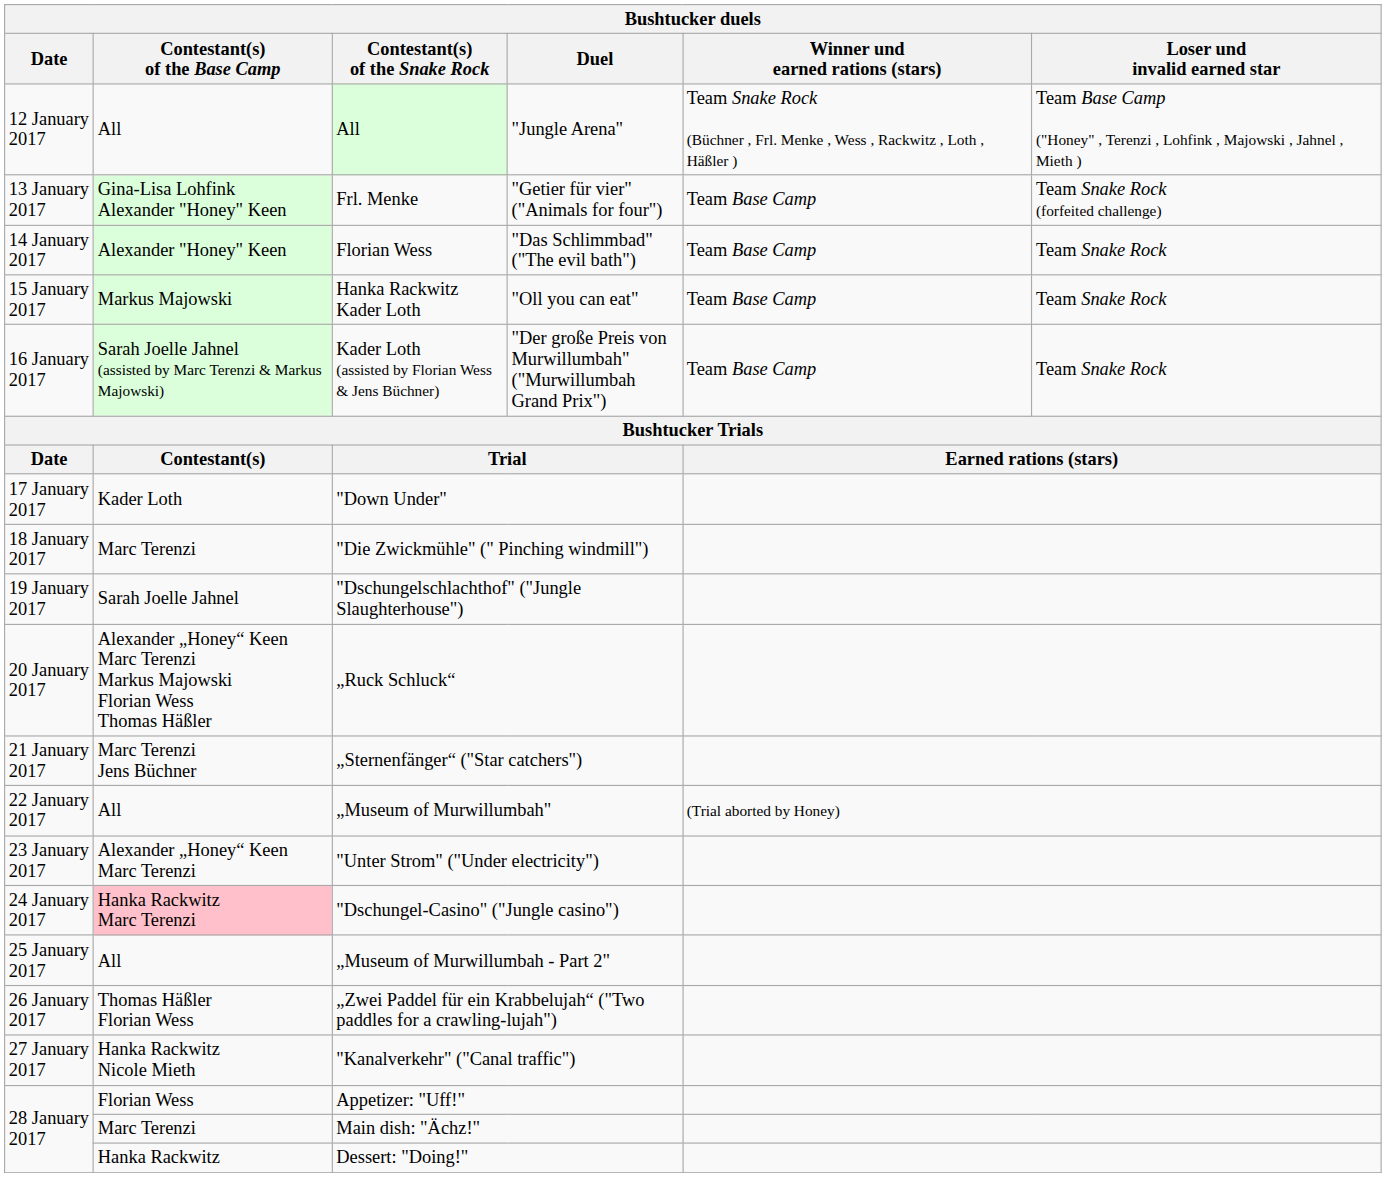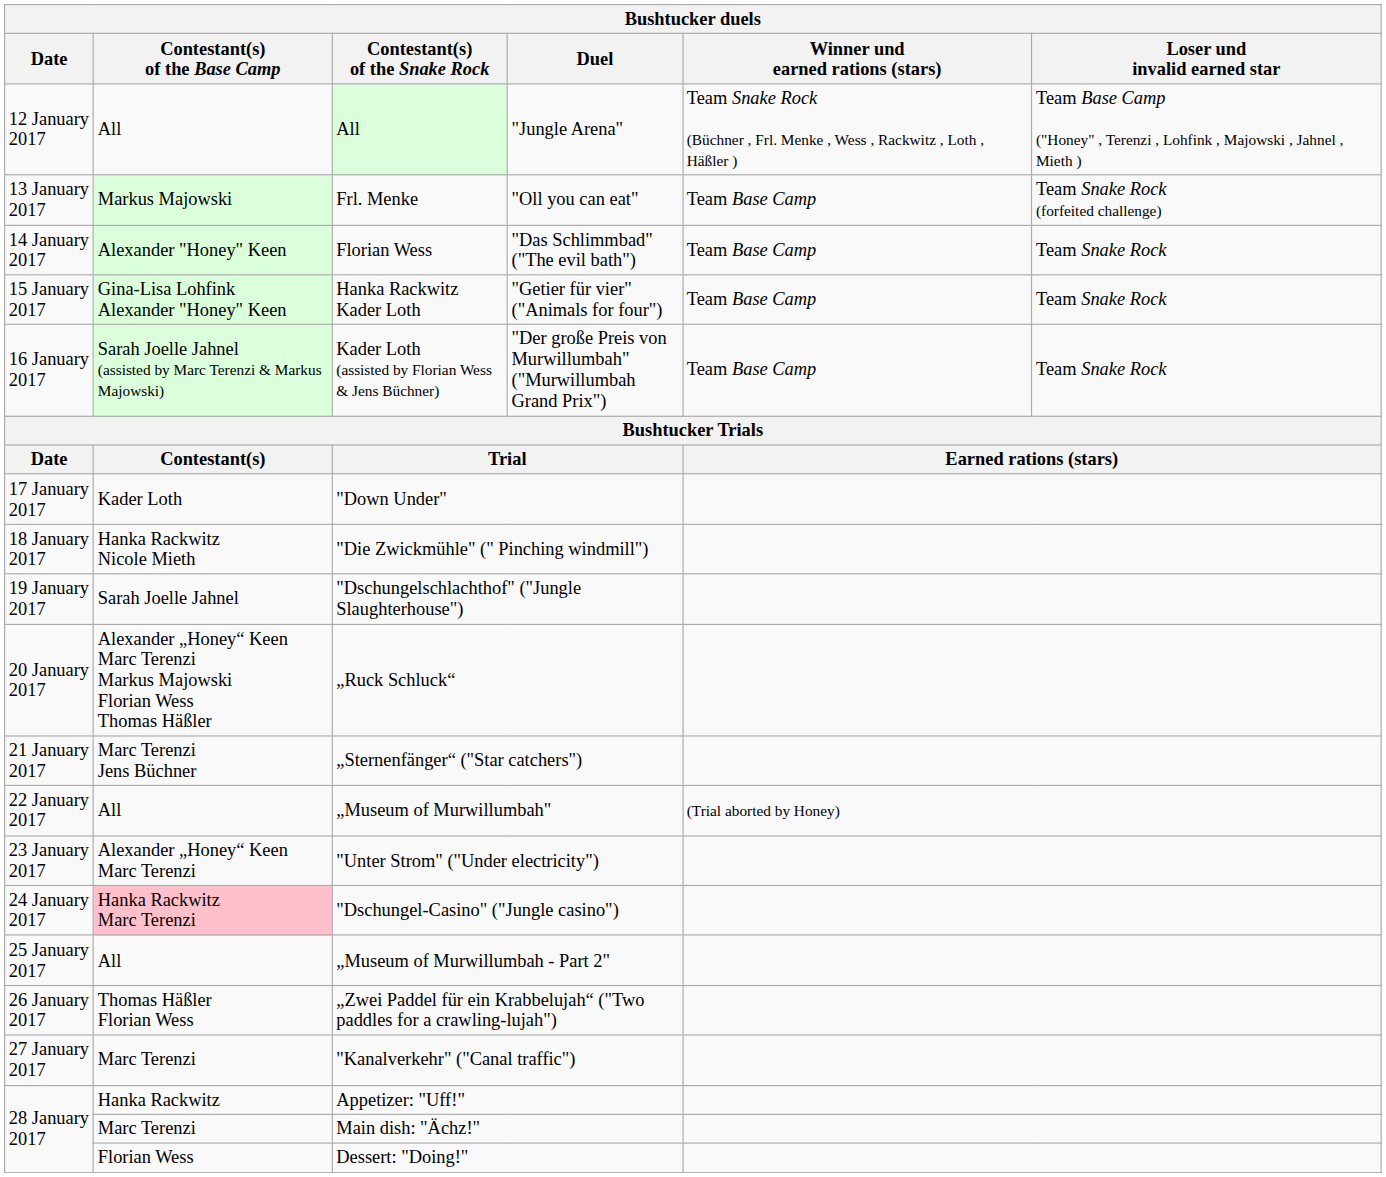Frl. Menke | Contestant(s) of the Base Camp: Gina-Lisa Lohfink Alexander "Honey" Keen -> Markus Majowski
Frl. Menke | Duel: "Getier für vier" ("Animals for four") -> "Oll you can eat"
Hanka Rackwitz Kader Loth | Contestant(s) of the Base Camp: Markus Majowski -> Gina-Lisa Lohfink Alexander "Honey" Keen
Hanka Rackwitz Kader Loth | Duel: "Oll you can eat" -> "Getier für vier" ("Animals for four")
"Die Zwickmühle" (" Pinching windmill") | Contestant(s) of the Base Camp: Marc Terenzi -> Hanka Rackwitz Nicole Mieth
"Kanalverkehr" ("Canal traffic") | Contestant(s) of the Base Camp: Hanka Rackwitz Nicole Mieth -> Marc Terenzi
Appetizer: "Uff!" | Contestant(s) of the Base Camp: Florian Wess -> Hanka Rackwitz
Dessert: "Doing!" | Contestant(s) of the Base Camp: Hanka Rackwitz -> Florian Wess
